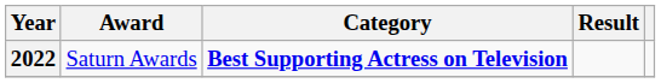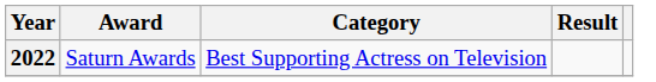2022 | Category: bold -> normal
